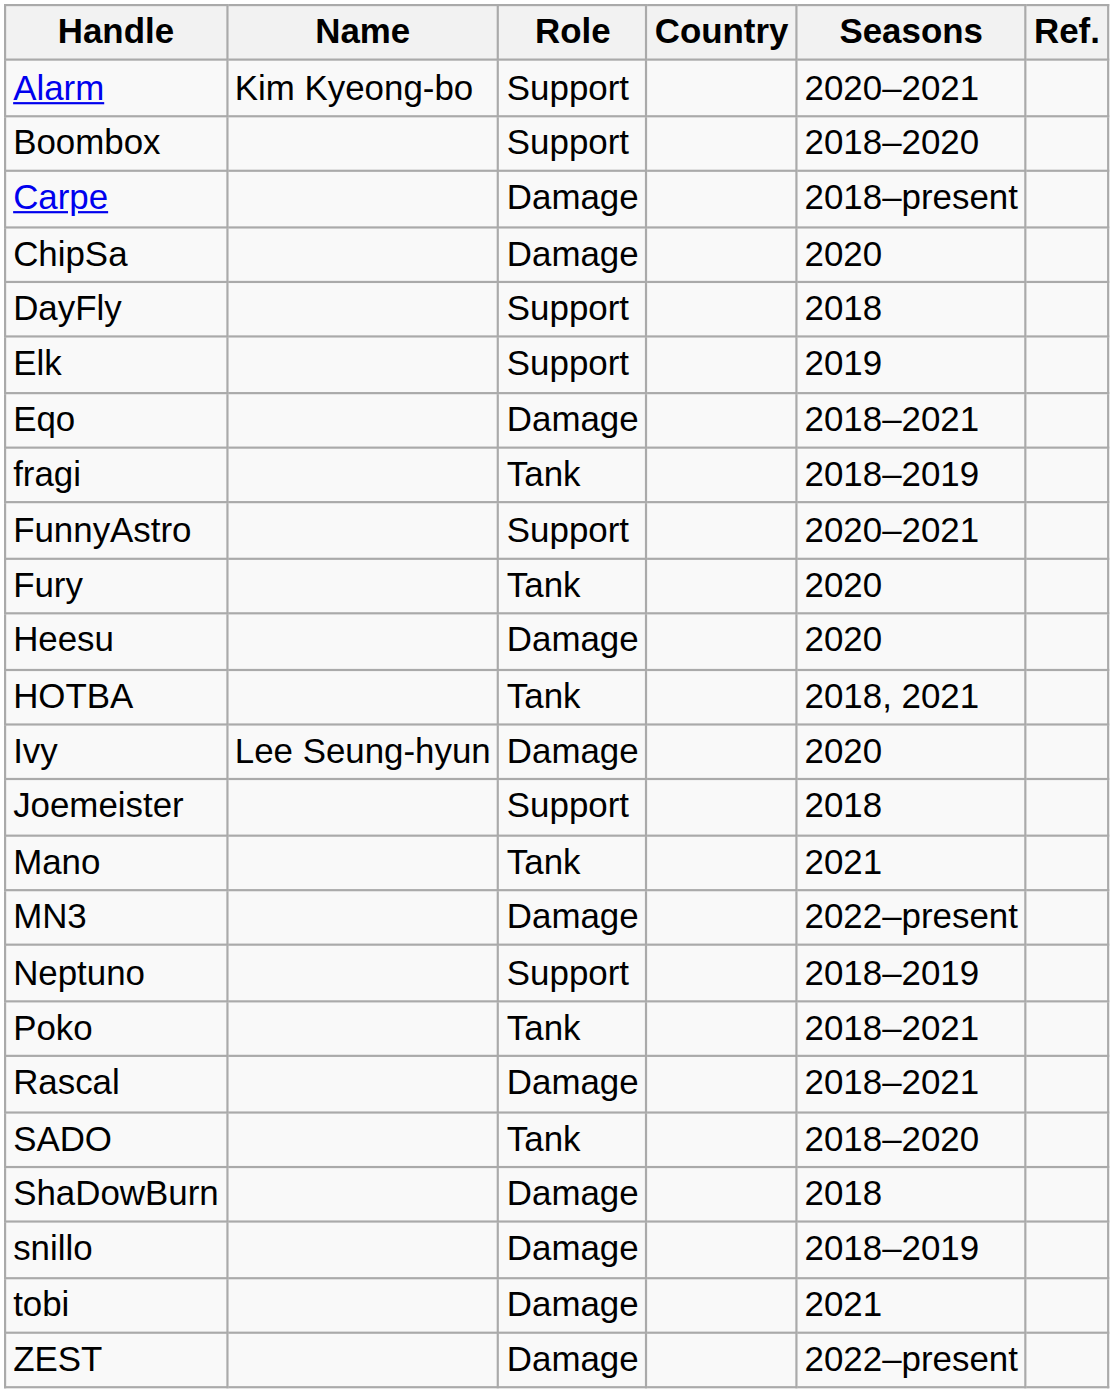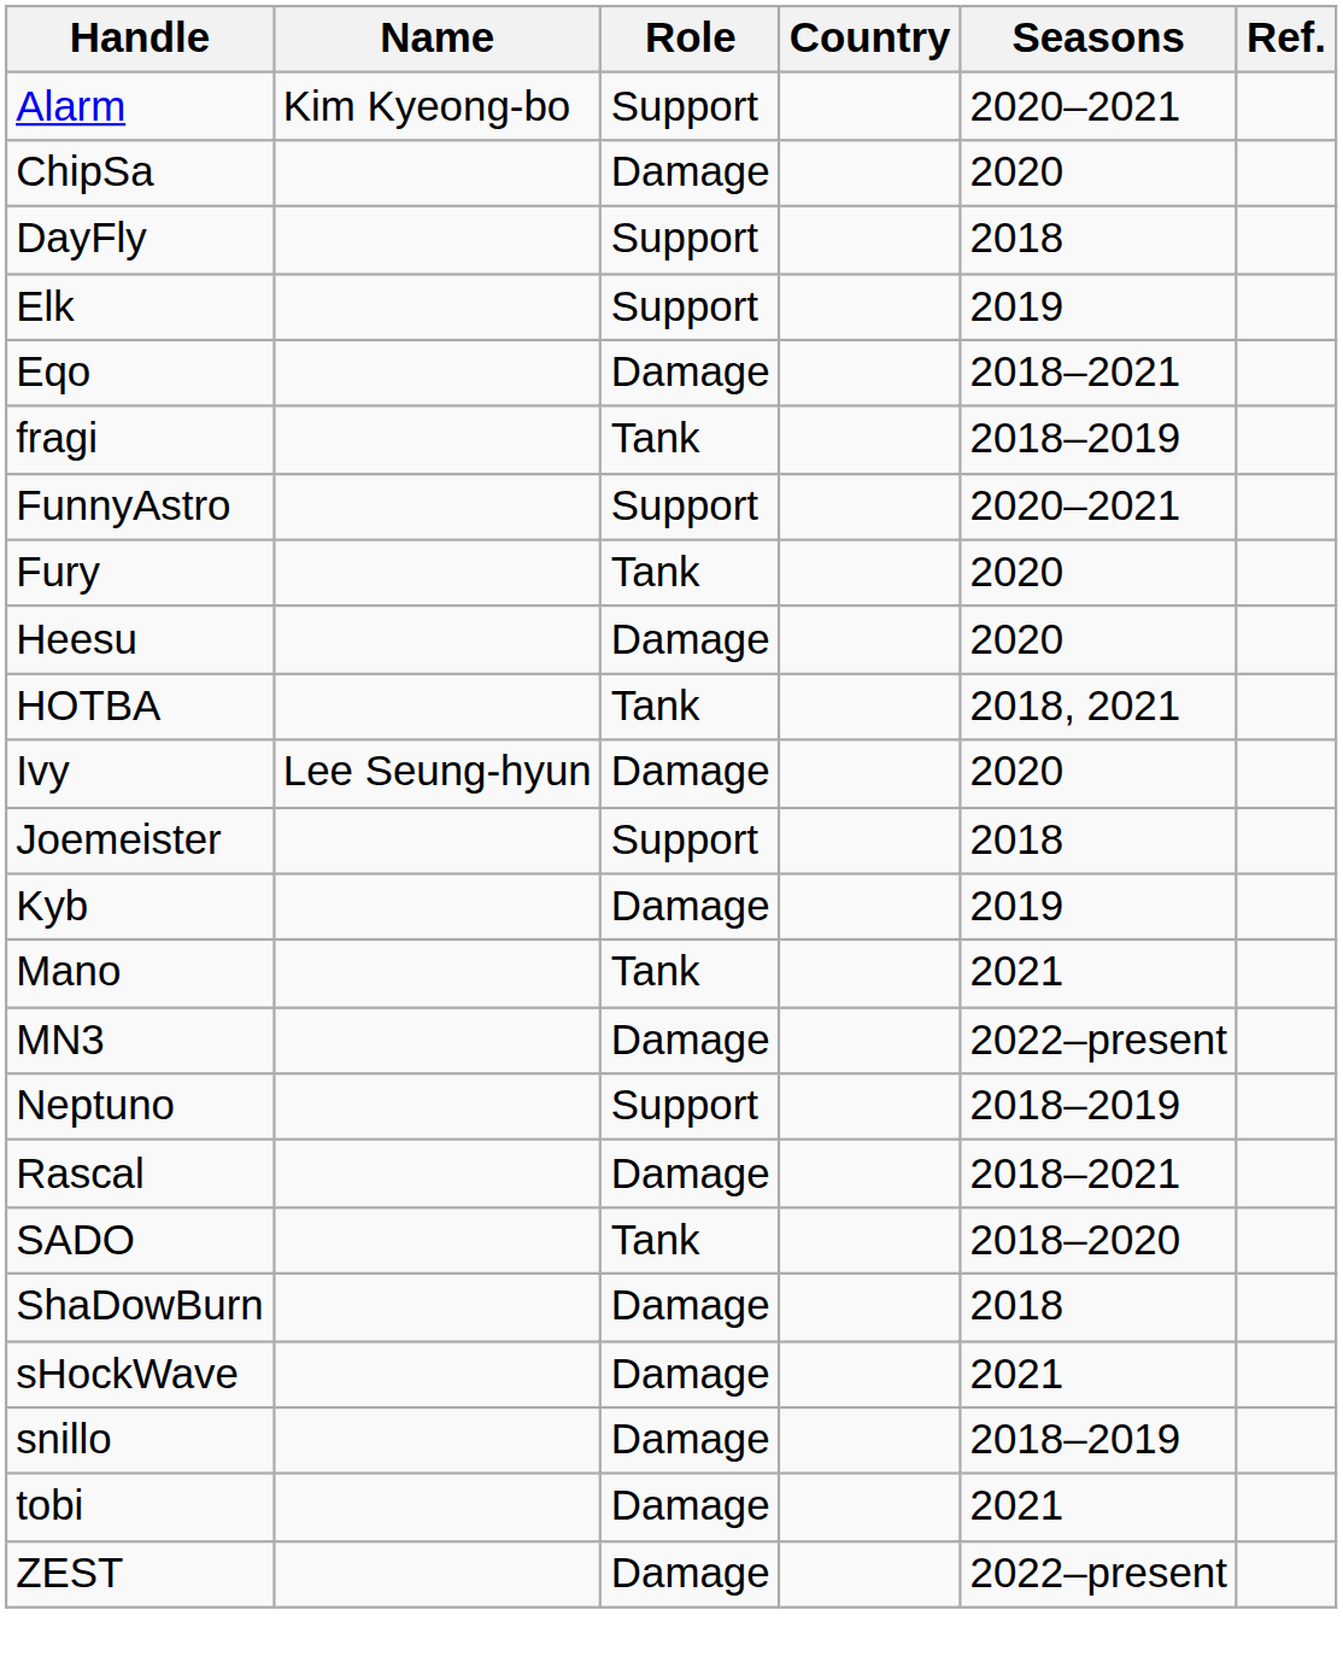- row: Boombox | Support | 2018–2020
- row: Carpe | Damage | 2018–present
+ row: Kyb | Damage | 2019
- row: Poko | Tank | 2018–2021
+ row: sHockWave | Damage | 2021
